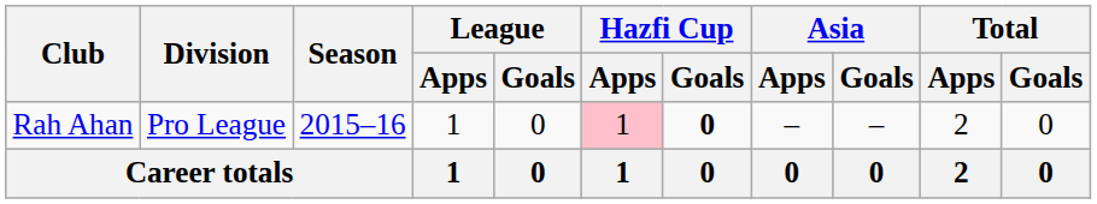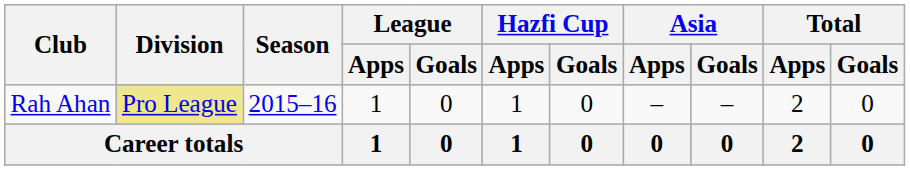Rah Ahan | Division: no background -> khaki background
Rah Ahan | Hazfi Cup / Apps: pink background -> no background
Rah Ahan | Hazfi Cup / Goals: bold -> normal
